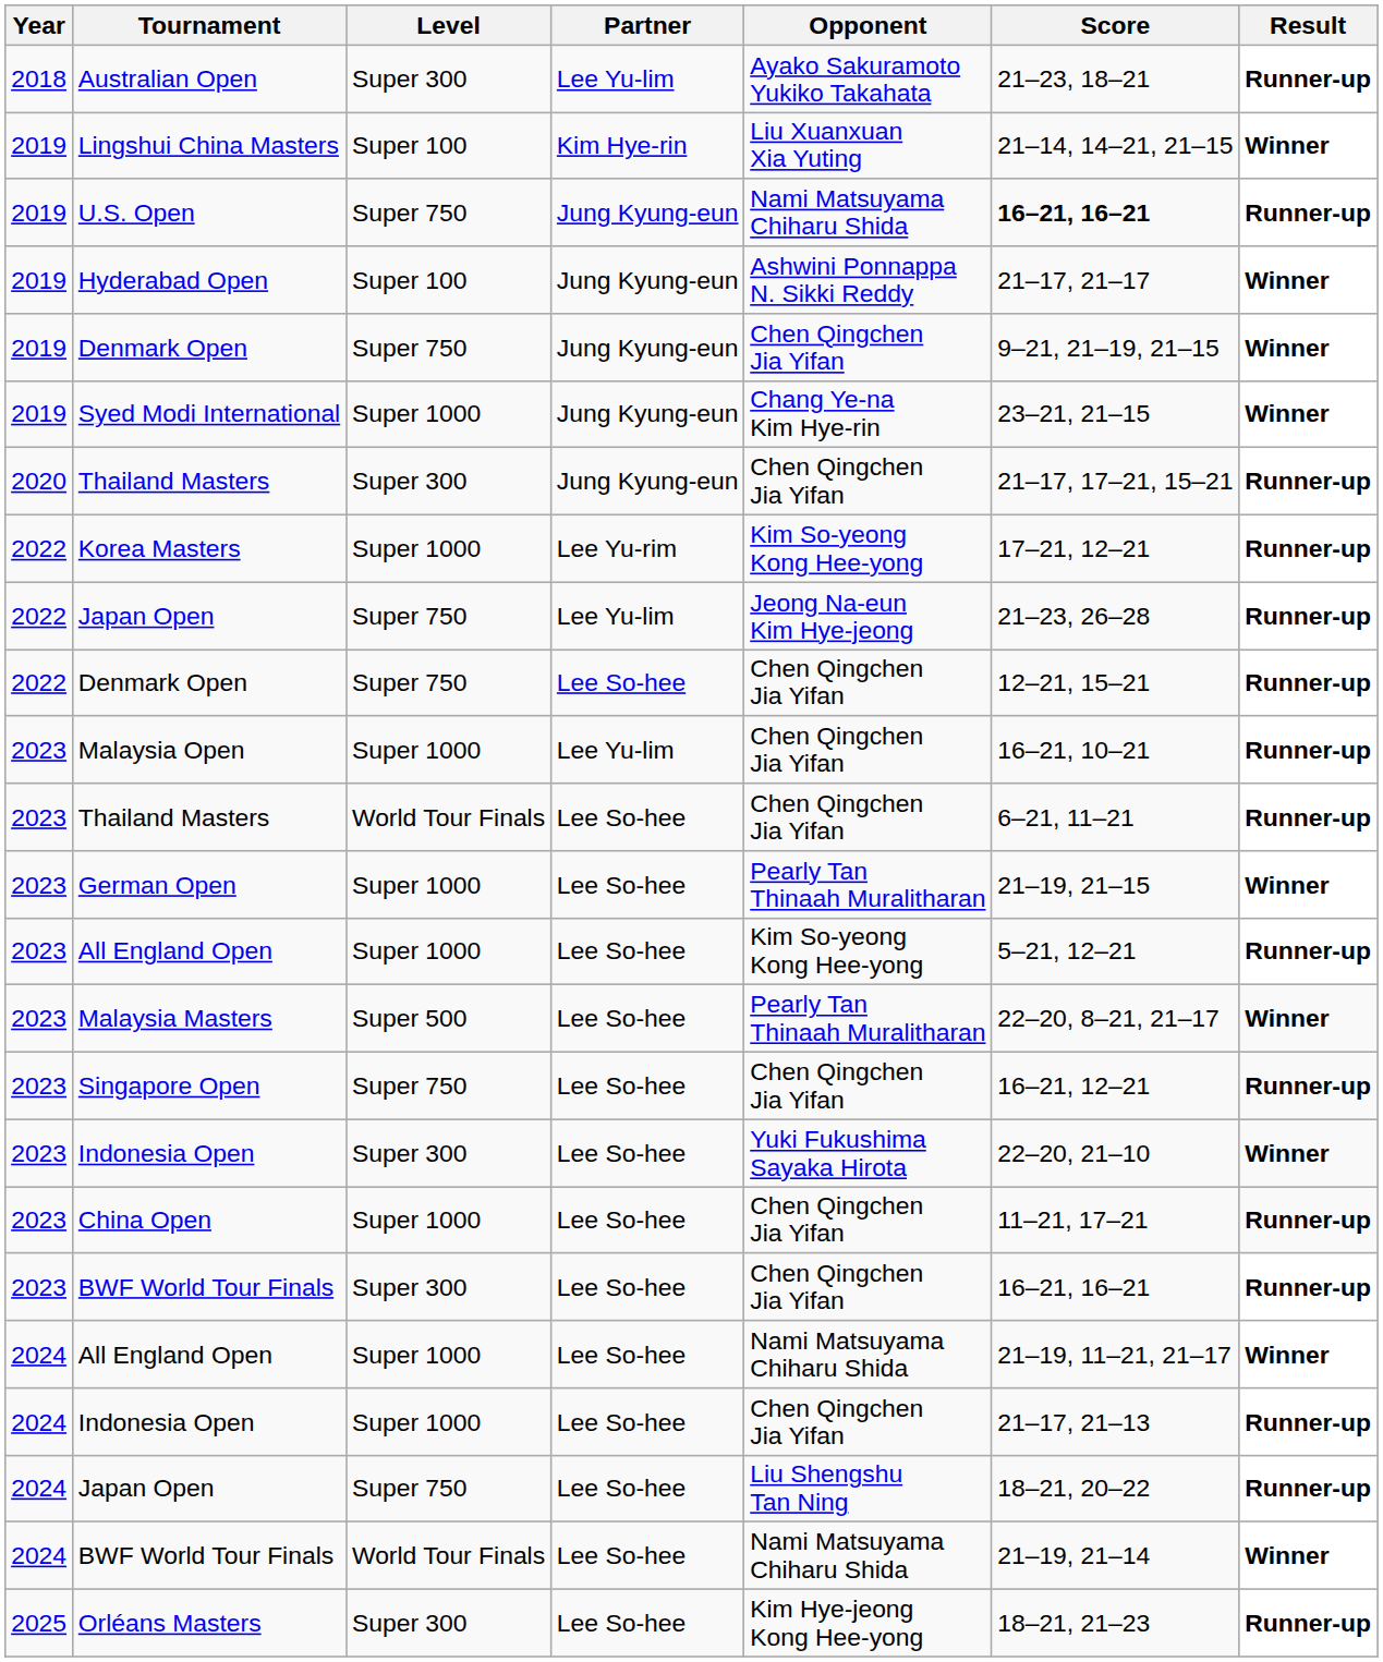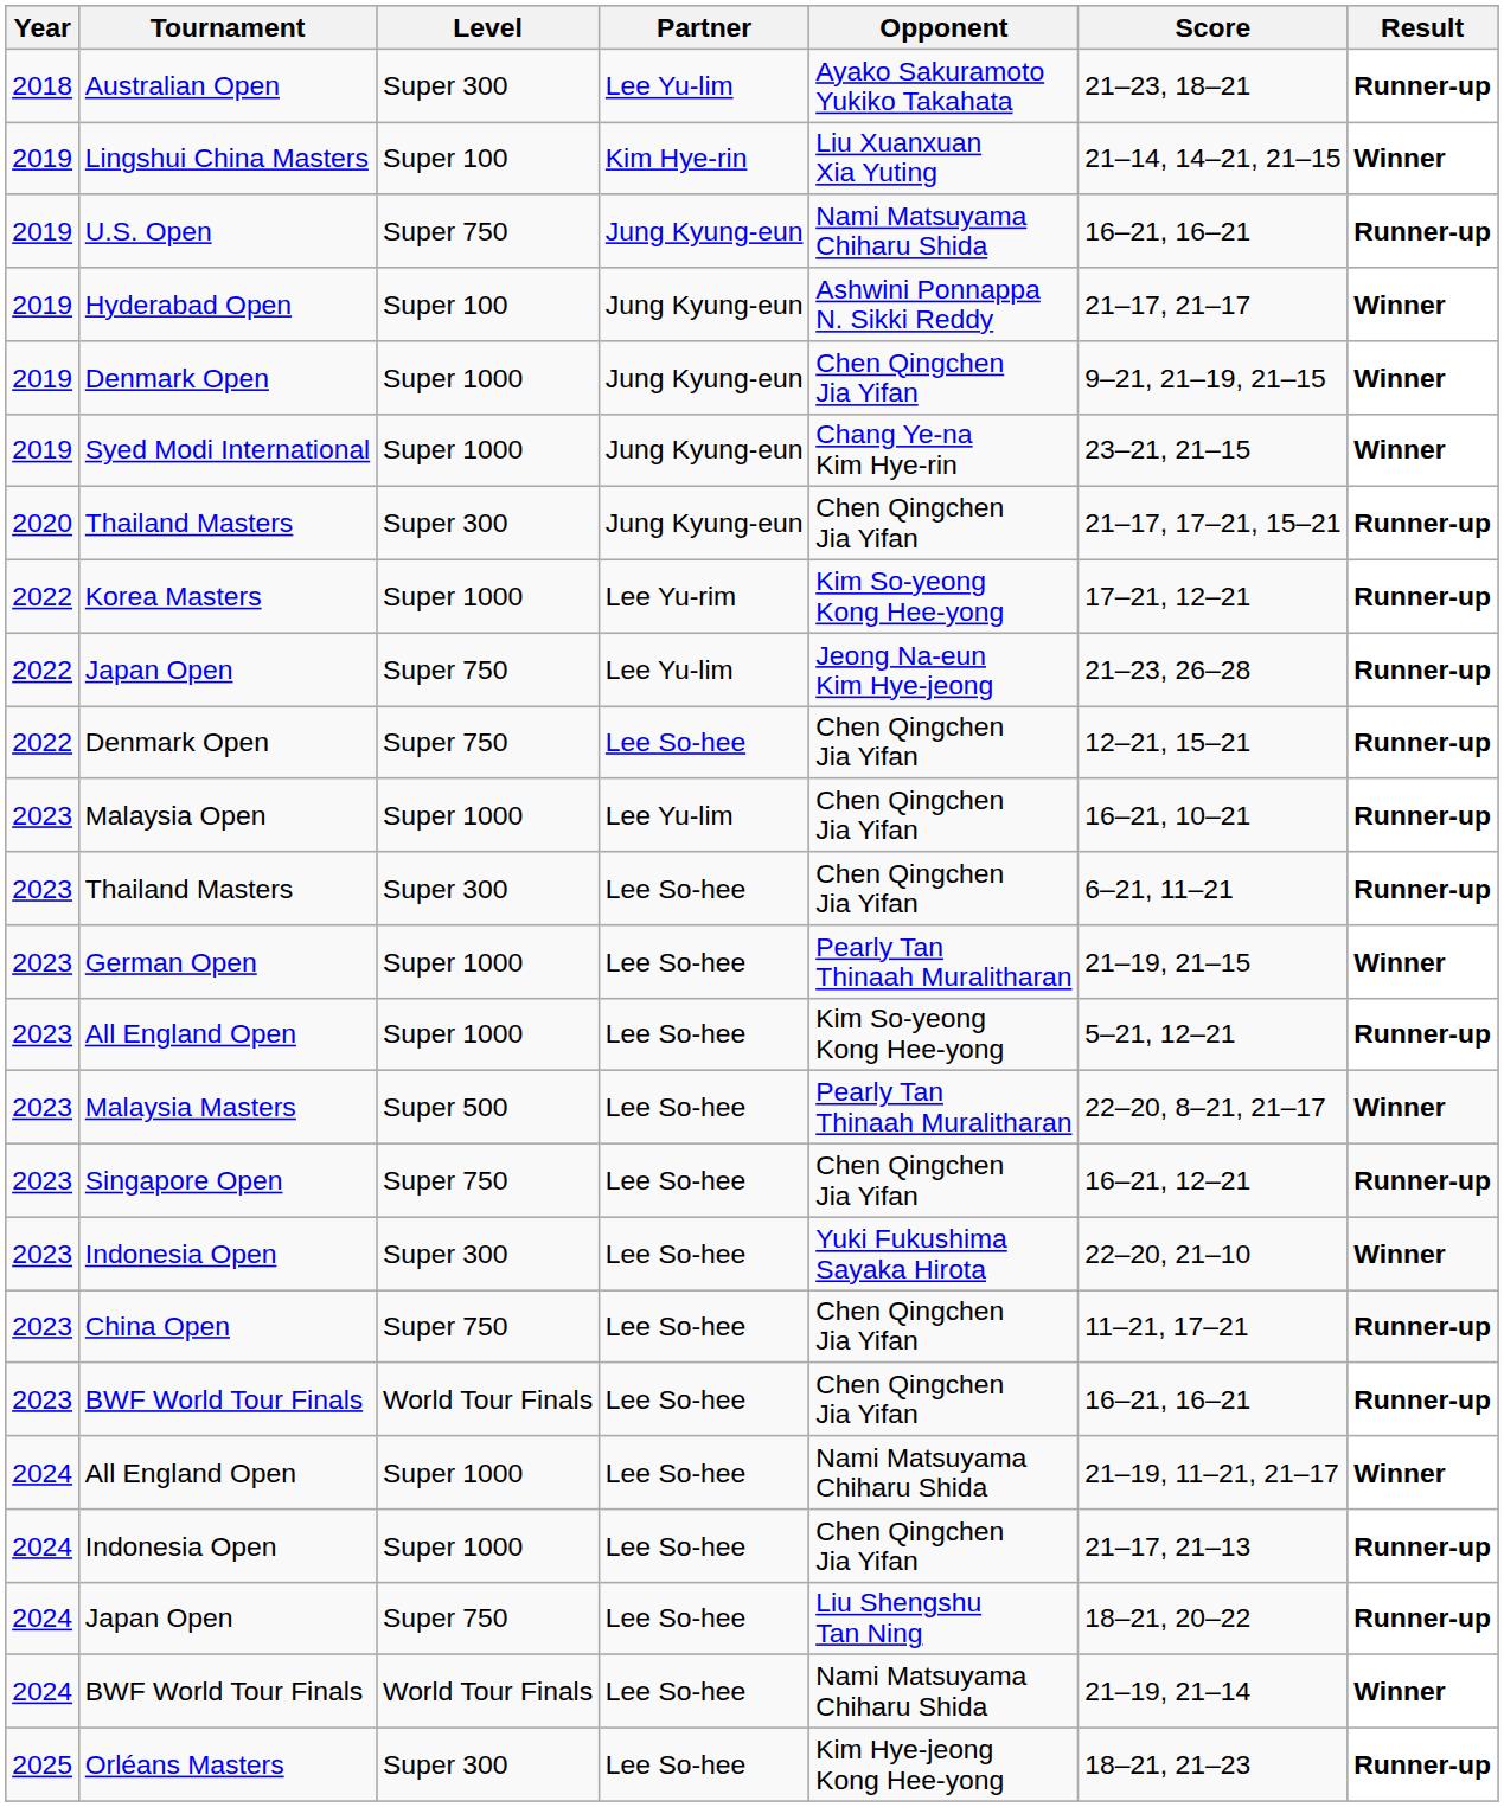U.S. Open | Score: bold -> normal
2019 / Denmark Open | Level: Super 750 -> Super 1000
2023 / Thailand Masters | Level: World Tour Finals -> Super 300
China Open | Level: Super 1000 -> Super 750
2023 / BWF World Tour Finals | Level: Super 300 -> World Tour Finals
